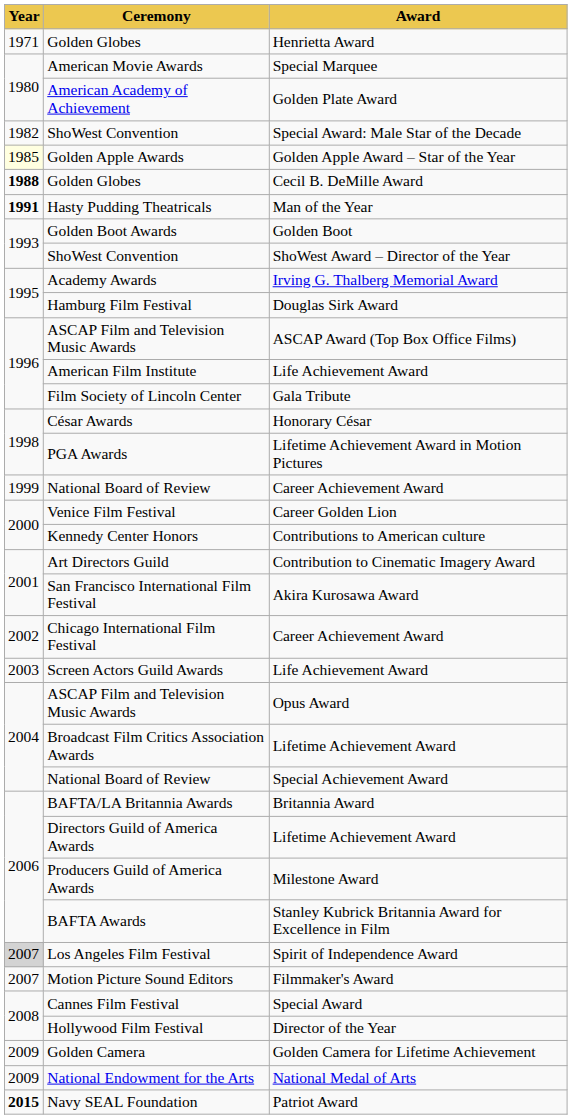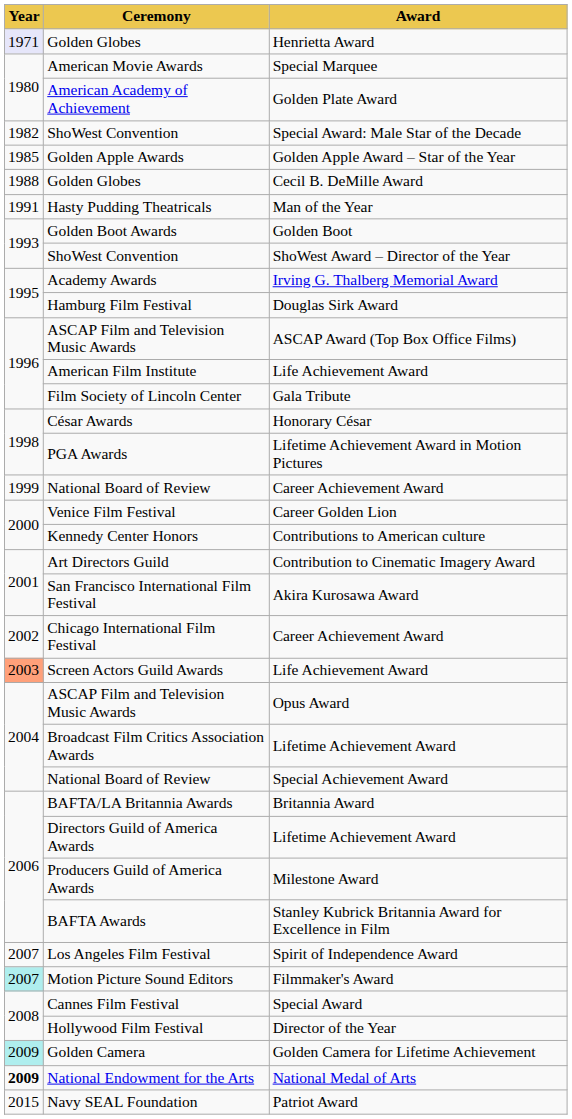Henrietta Award | Year: no background -> lavender background
Golden Apple Award – Star of the Year | Year: lightyellow background -> no background
Cecil B. DeMille Award | Year: bold -> normal
Man of the Year | Year: bold -> normal
Screen Actors Guild Awards / Life Achievement Award | Year: no background -> lightsalmon background
Spirit of Independence Award | Year: lightgrey background -> no background
Filmmaker's Award | Year: no background -> paleturquoise background
Golden Camera for Lifetime Achievement | Year: no background -> paleturquoise background
National Medal of Arts | Year: normal -> bold
Patriot Award | Year: bold -> normal
